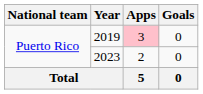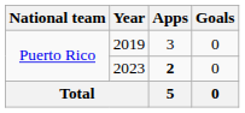2019 | Apps: pink background -> no background
2023 | Apps: normal -> bold
